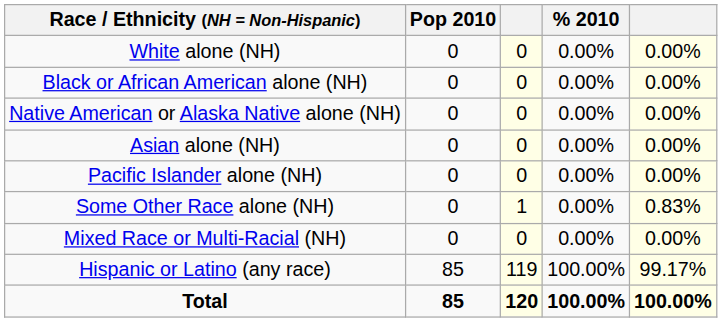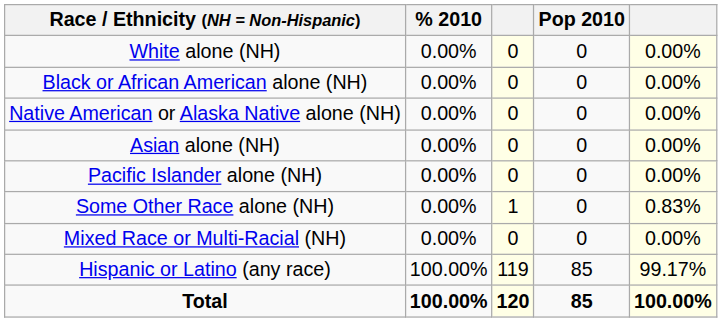columns swapped: Pop 2010 <-> % 2010
